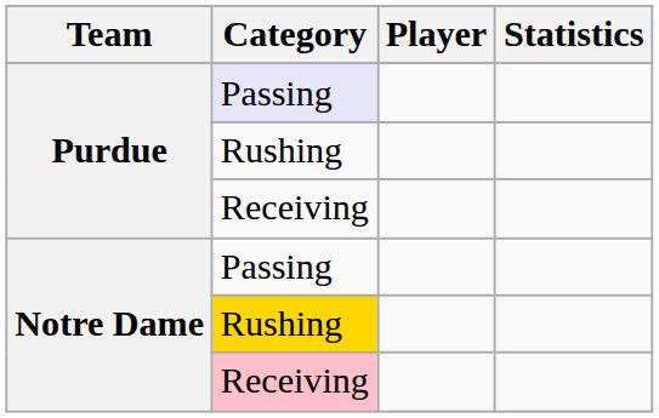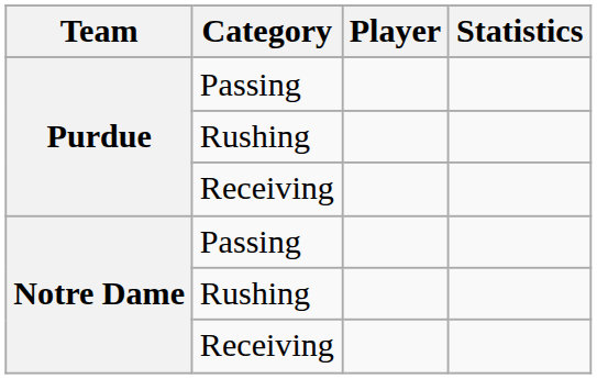Purdue / Passing | Category: lavender background -> no background
Notre Dame / Rushing | Category: gold background -> no background
Notre Dame / Receiving | Category: pink background -> no background
